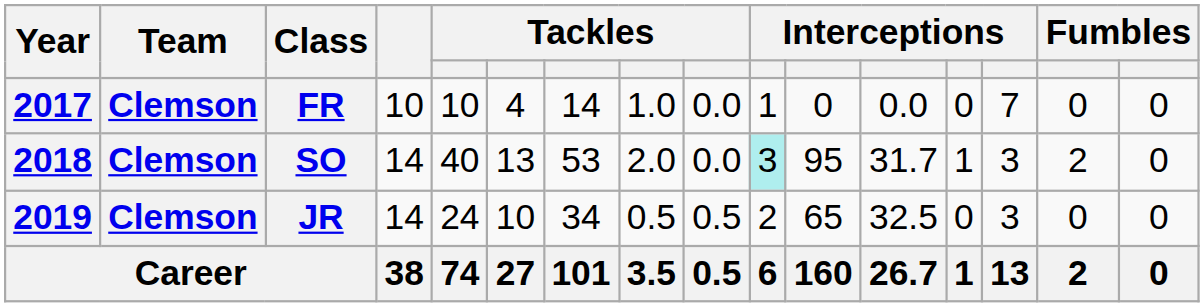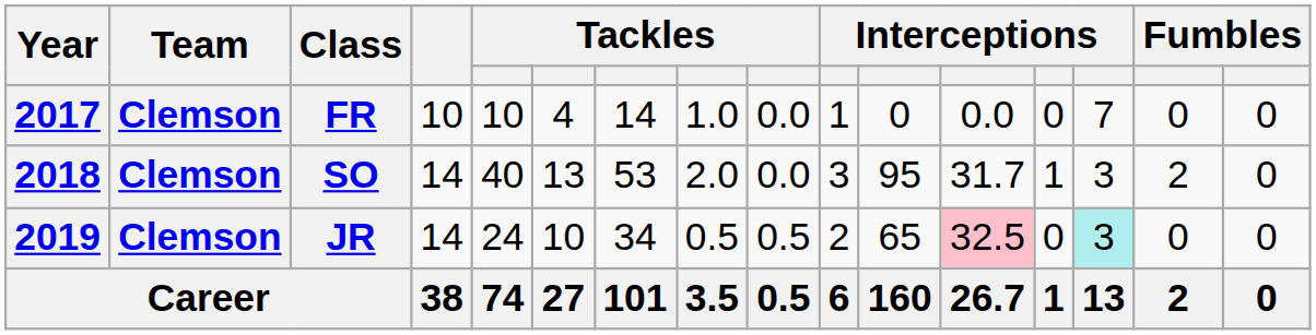SO | column 10: paleturquoise background -> no background
JR | column 12: no background -> pink background
JR | column 14: no background -> paleturquoise background
